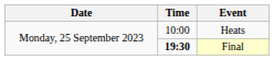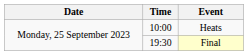Final | Time: bold -> normal
